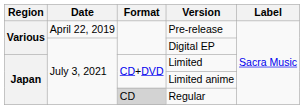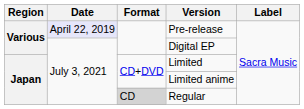Pre-release | Date: no background -> lavender background
